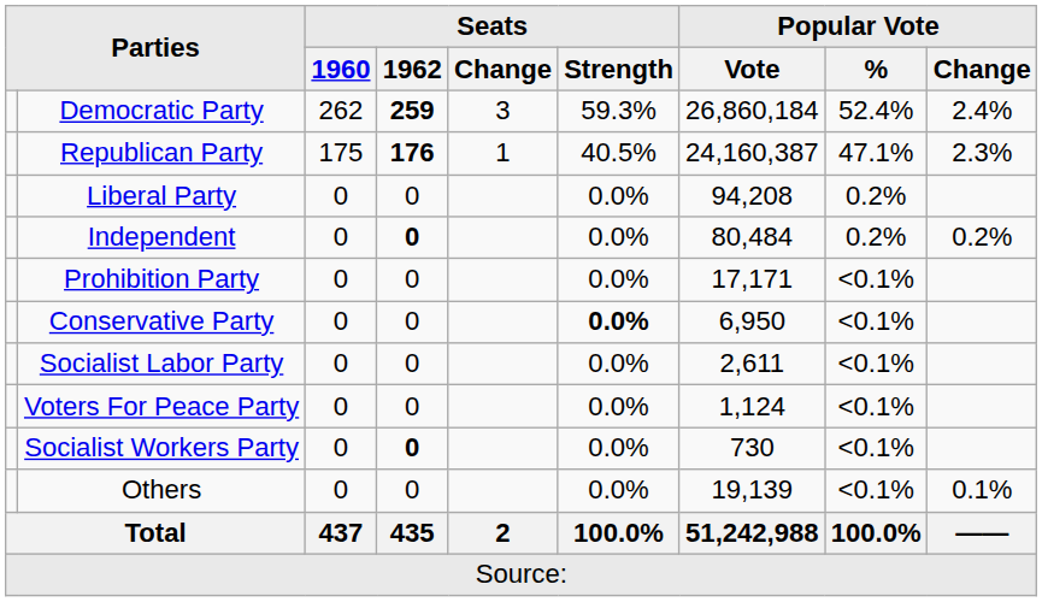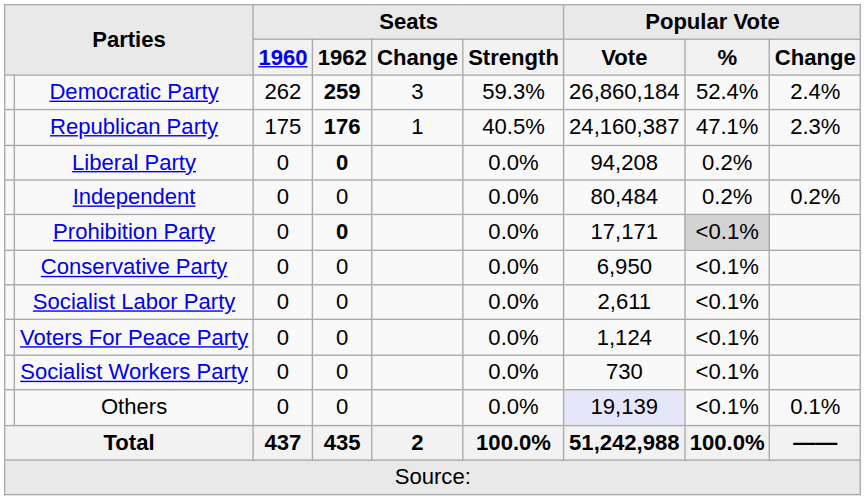Liberal Party | Seats / 1962: normal -> bold
Independent | Seats / 1962: bold -> normal
Prohibition Party | Seats / 1962: normal -> bold
Prohibition Party | Popular Vote / %: no background -> lightgrey background
Conservative Party | Seats / Strength: bold -> normal
Socialist Workers Party | Seats / 1962: bold -> normal
Others | Popular Vote / Vote: no background -> lavender background
